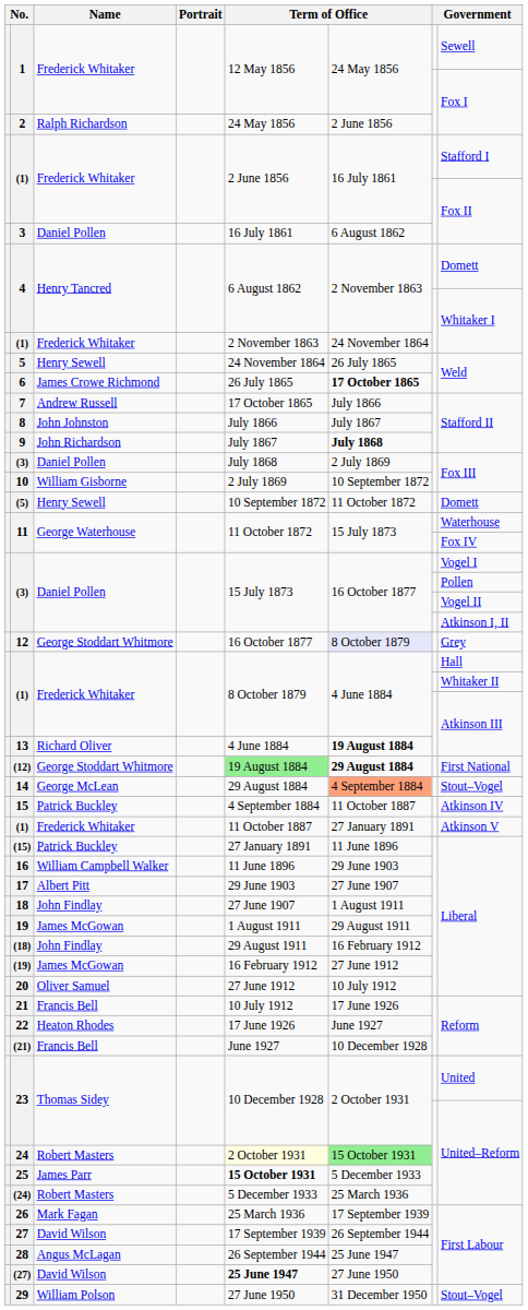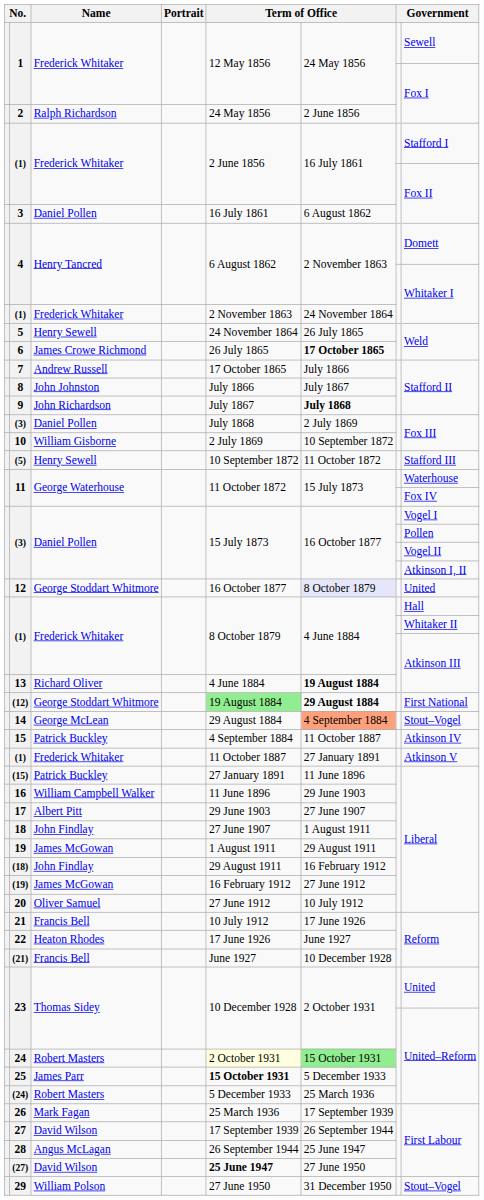(5) | column 8: Domett -> Stafford III
12 | column 8: Grey -> United
